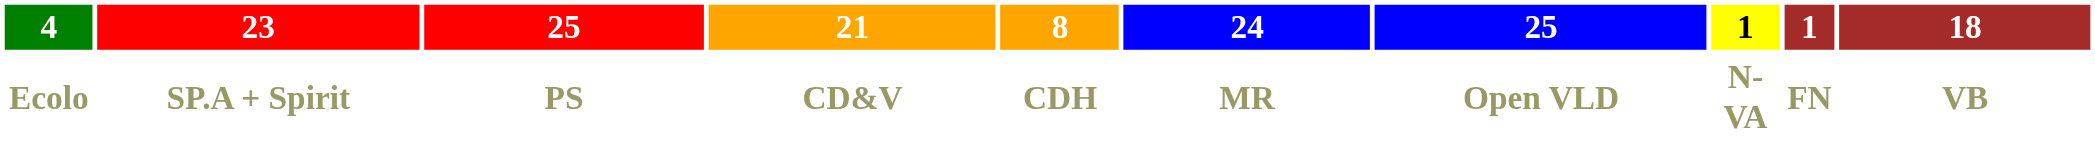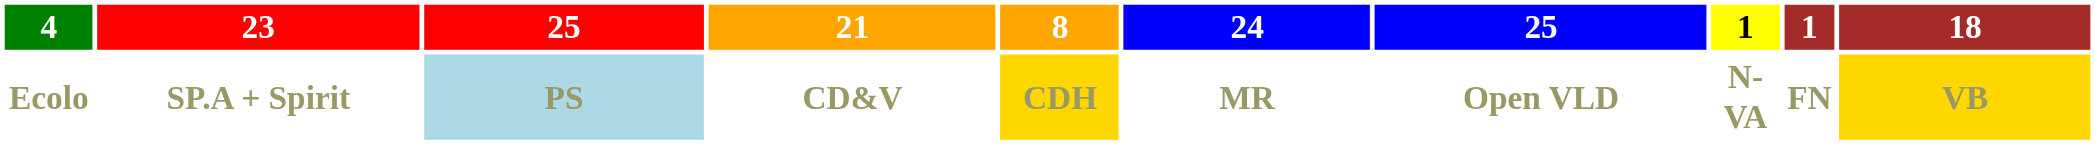Ecolo | column 3: no background -> lightblue background
Ecolo | column 5: no background -> gold background
Ecolo | column 10: no background -> gold background
